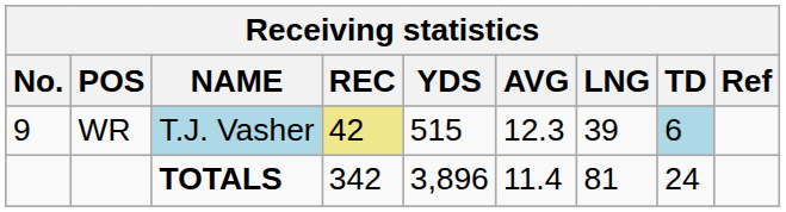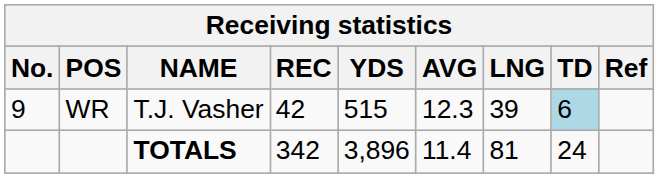WR | NAME: lightblue background -> no background
WR | REC: khaki background -> no background
